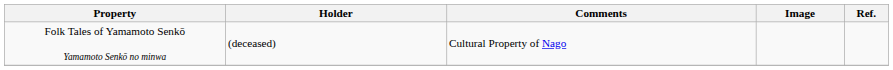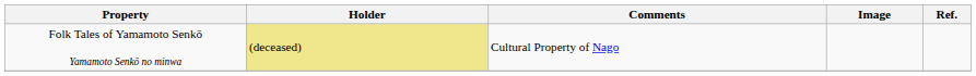Folk Tales of Yamamoto Senkō Yamamoto Senkō no minwa | Holder: no background -> khaki background
